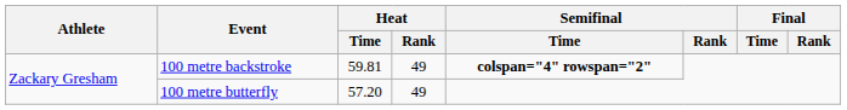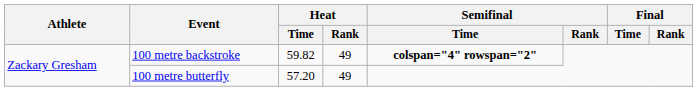100 metre backstroke | Heat / Time: 59.81 -> 59.82
